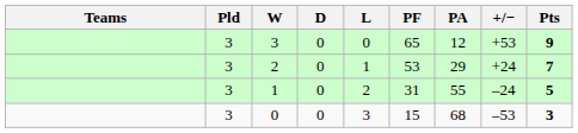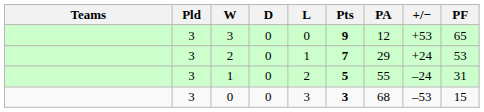columns swapped: PF <-> Pts
